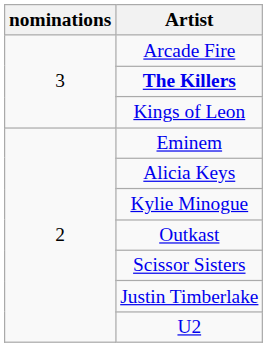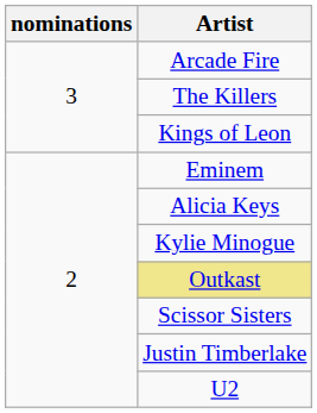The Killers | Artist: bold -> normal
Outkast | Artist: no background -> khaki background
